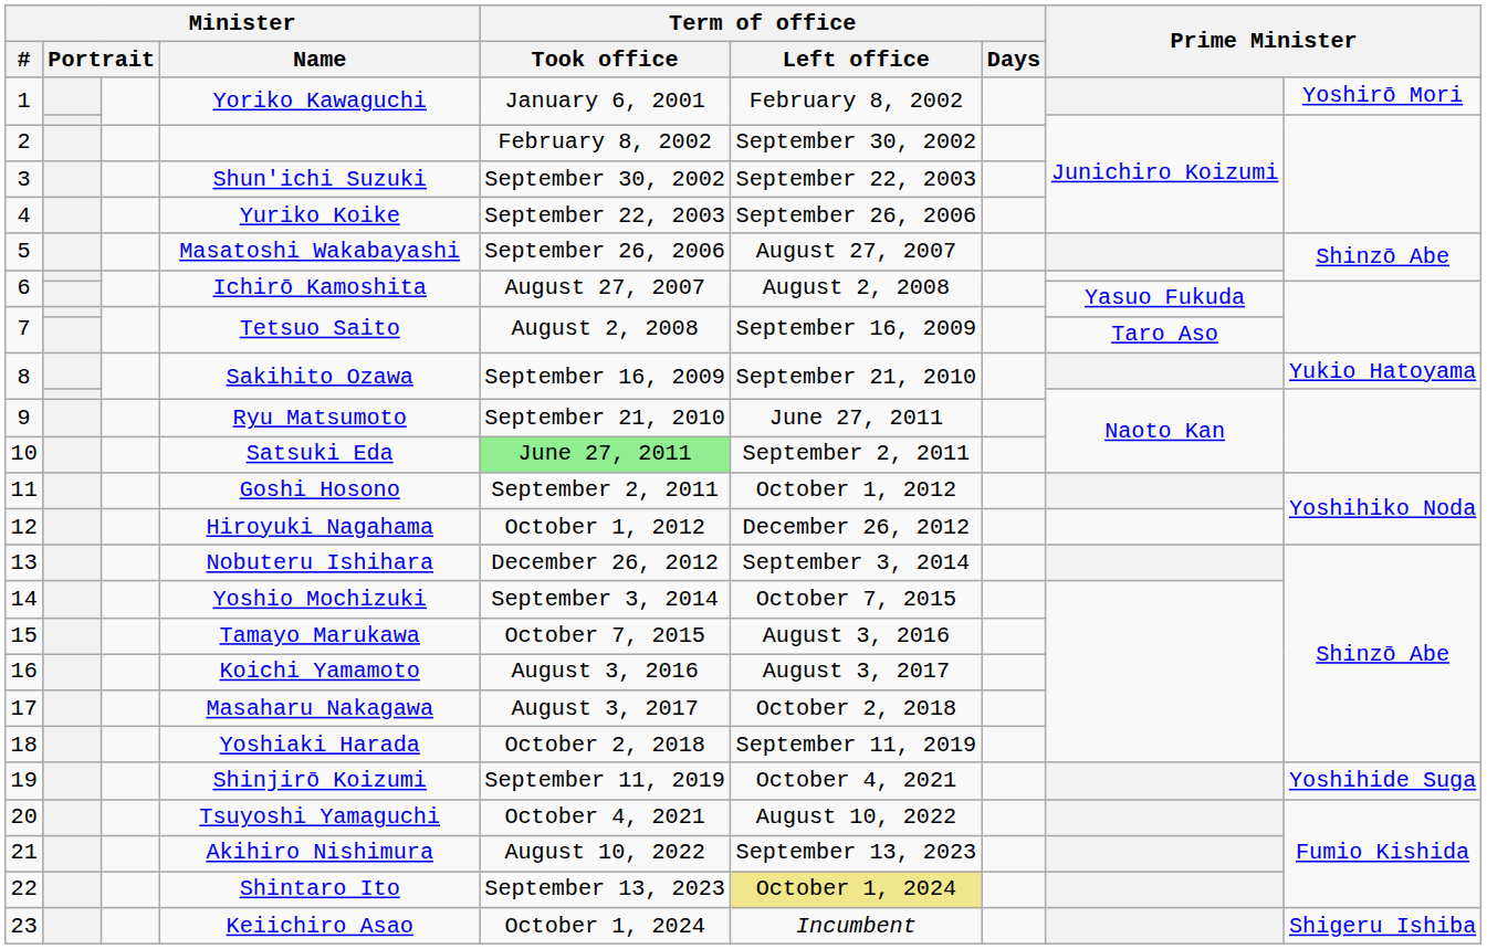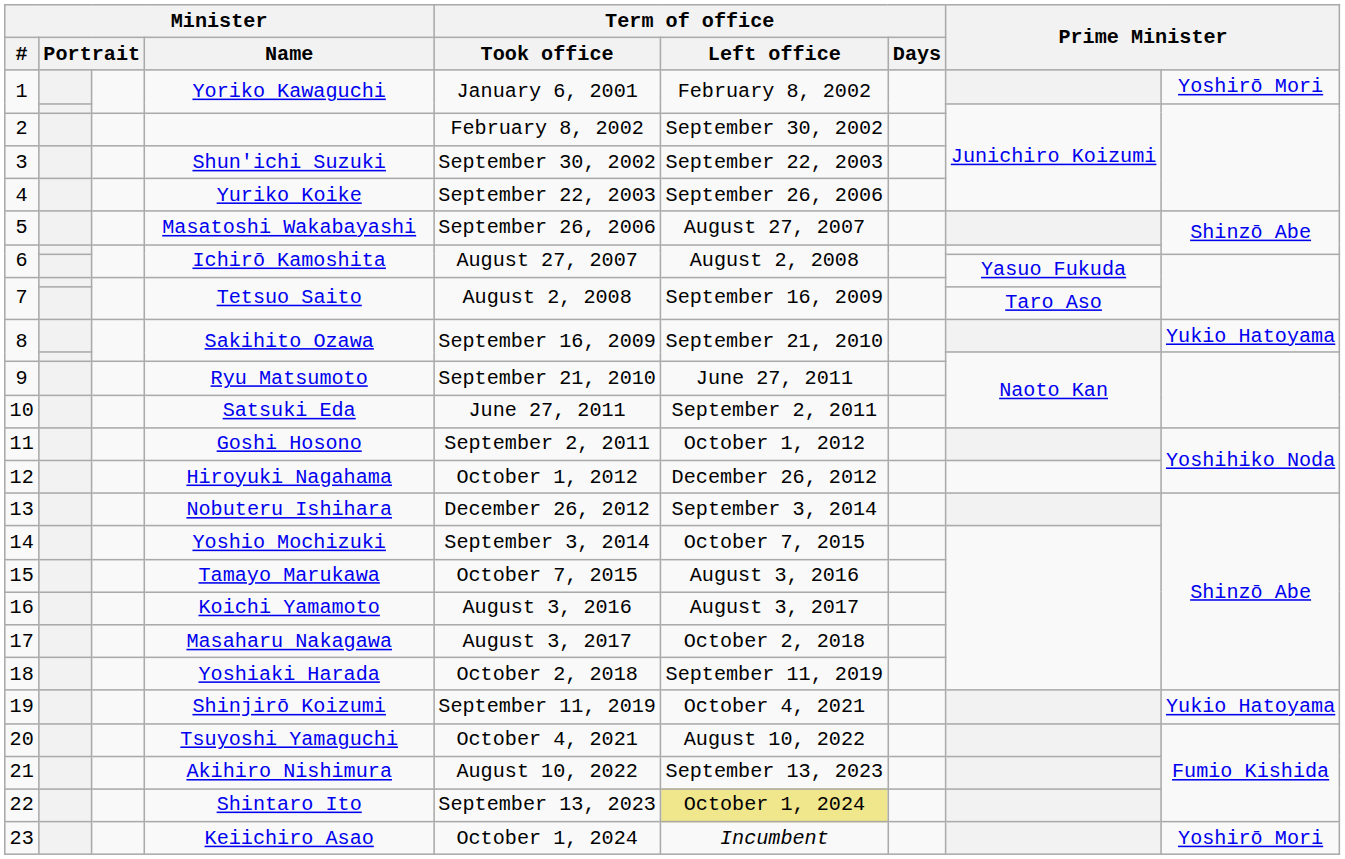10 | Term of office / Took office: lightgreen background -> no background
19 | column 9: Yoshihide Suga -> Yukio Hatoyama
23 | column 9: Shigeru Ishiba -> Yoshirō Mori
